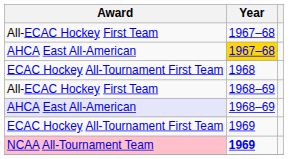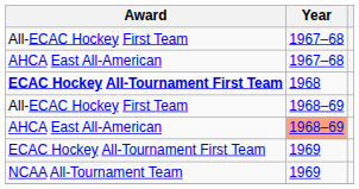row 3 | Year: gold background -> no background
row 4 | Award: normal -> bold
row 6 | Award: lavender background -> no background
row 6 | Year: no background -> lightsalmon background
row 8 | Award: pink background -> no background
row 8 | Year: bold -> normal
